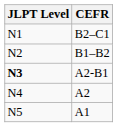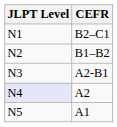A2-B1 | JLPT Level: bold -> normal
A2 | JLPT Level: no background -> lavender background
